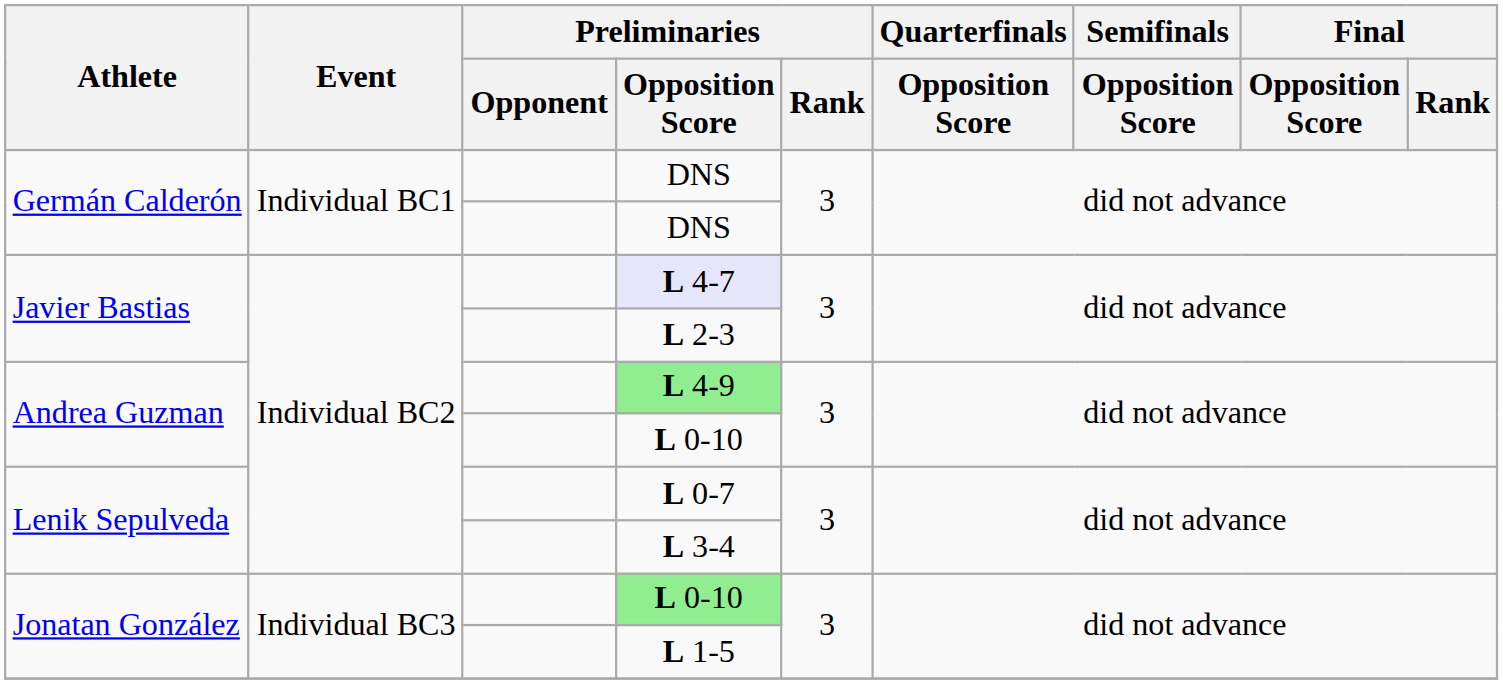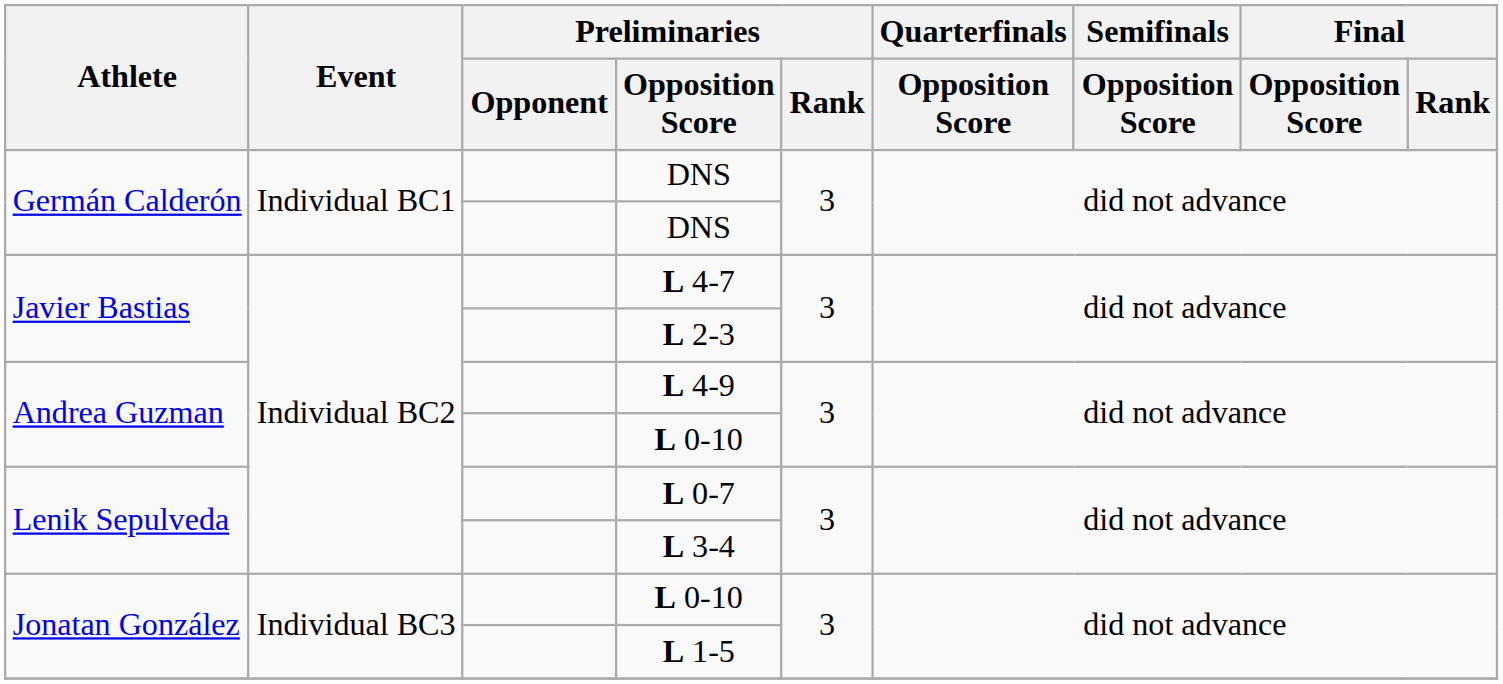L 4-7 | Preliminaries / Opposition Score: lavender background -> no background
L 4-9 | Preliminaries / Opposition Score: lightgreen background -> no background
Jonatan González / L 0-10 | Preliminaries / Opposition Score: lightgreen background -> no background
